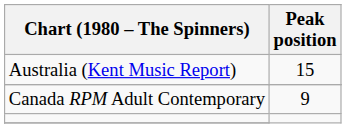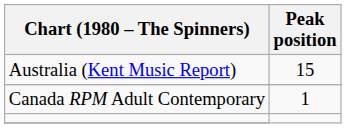row 3 | Peak position: 9 -> 1
